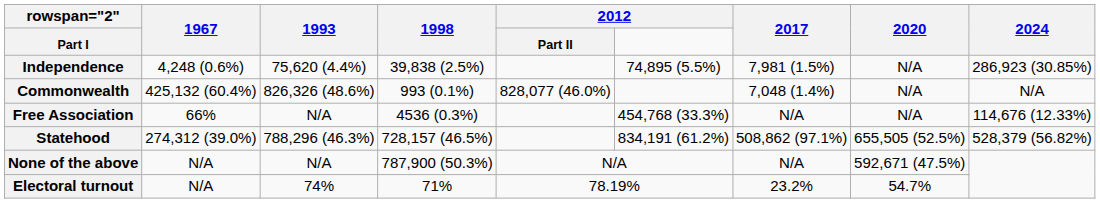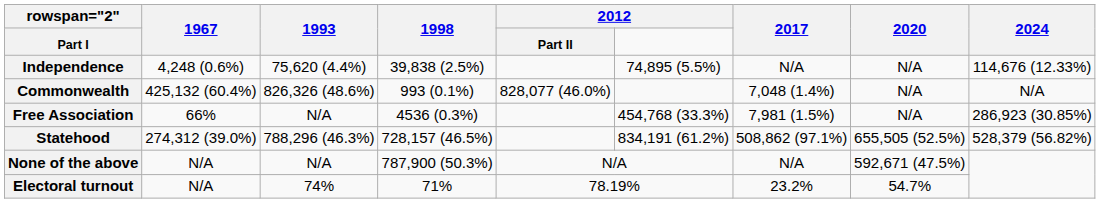Independence | 2017: 7,981 (1.5%) -> N/A
Independence | 2024: 286,923 (30.85%) -> 114,676 (12.33%)
Free Association | 2017: N/A -> 7,981 (1.5%)
Free Association | 2024: 114,676 (12.33%) -> 286,923 (30.85%)
